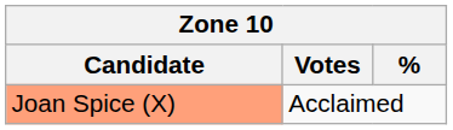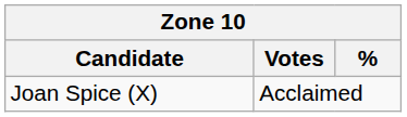Joan Spice (X) | Candidate: lightsalmon background -> no background
